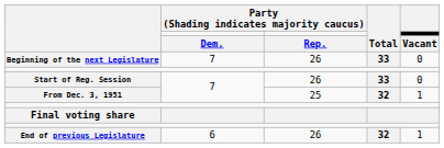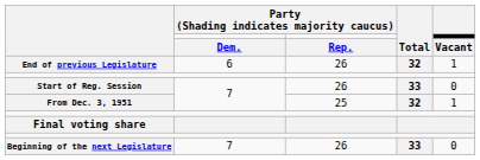rows swapped: End of previous Legislature <-> Beginning of the next Legislature
